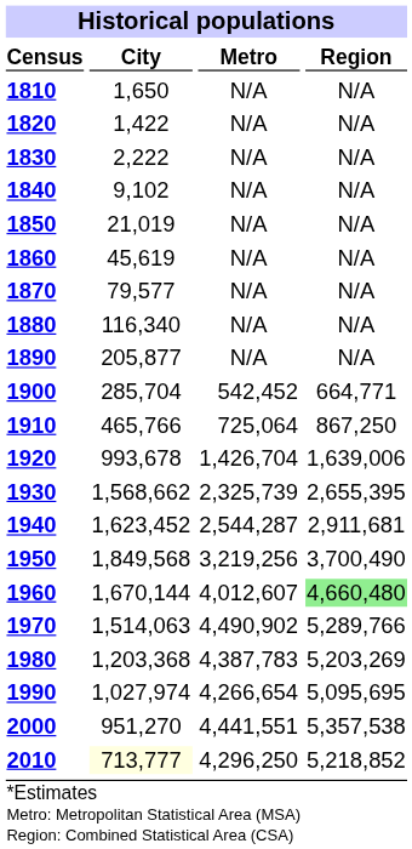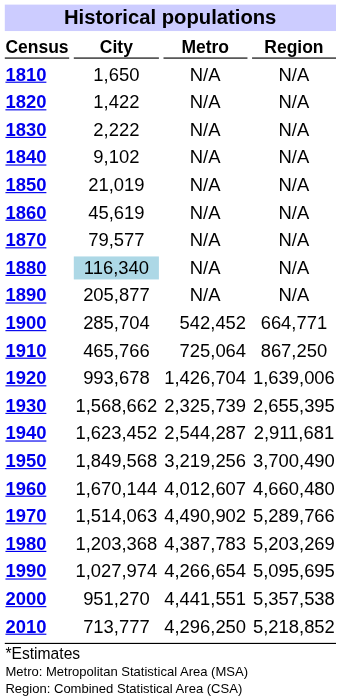1880 | City: no background -> lightblue background
1960 | Region: lightgreen background -> no background
2010 | City: lightyellow background -> no background
